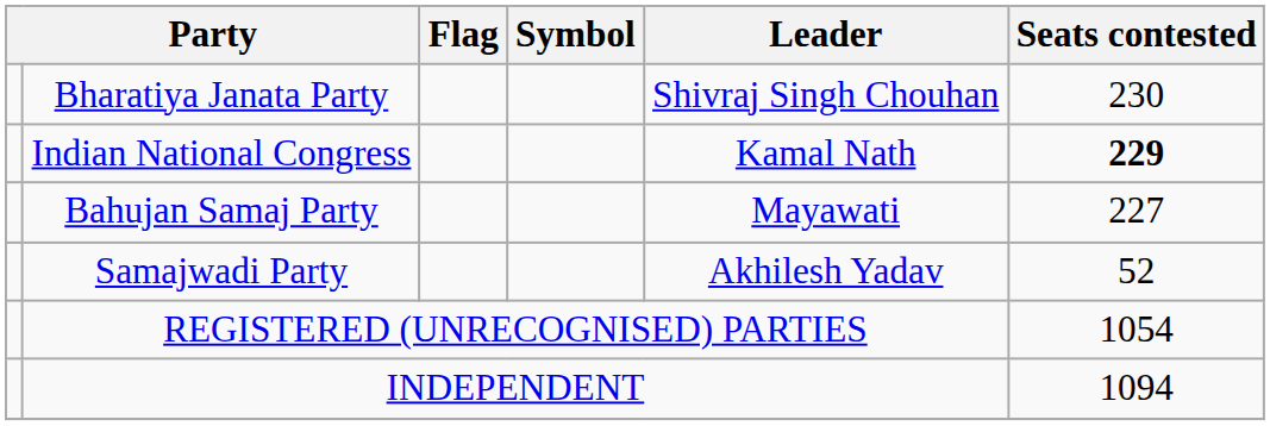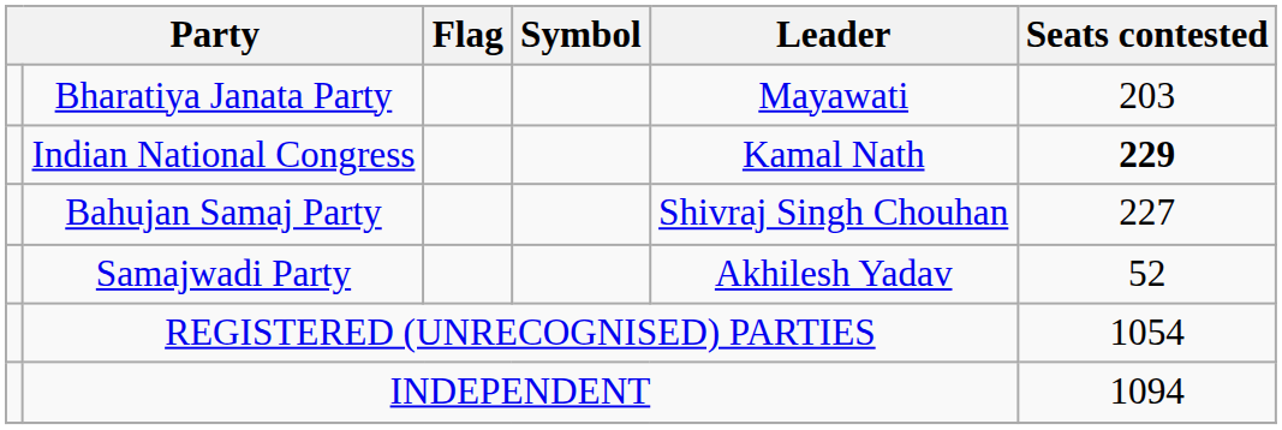Bharatiya Janata Party | Leader: Shivraj Singh Chouhan -> Mayawati
Bharatiya Janata Party | Seats contested: 230 -> 203
Bahujan Samaj Party | Leader: Mayawati -> Shivraj Singh Chouhan
